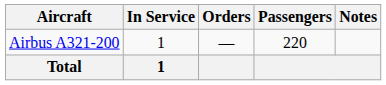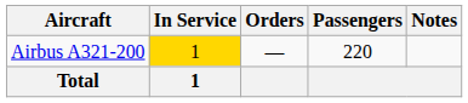Airbus A321-200 | In Service: no background -> gold background
